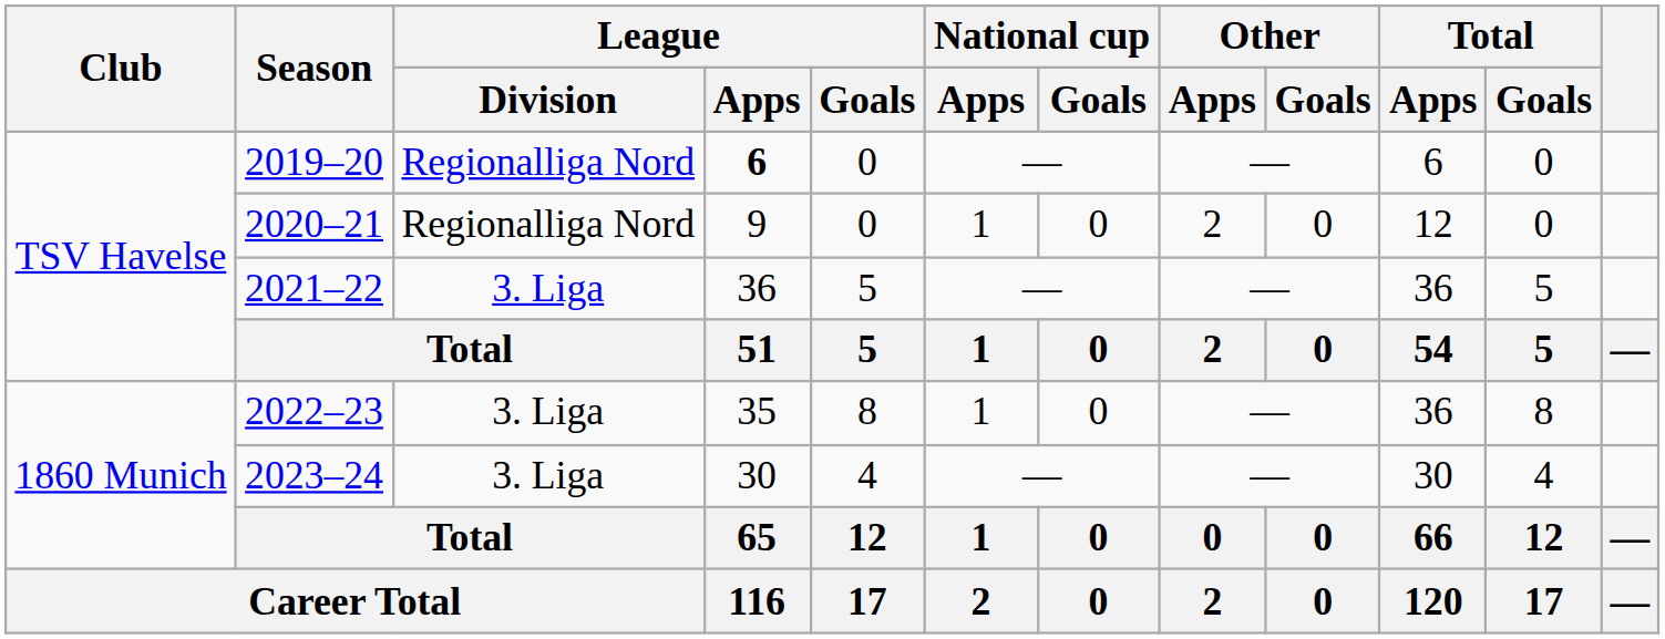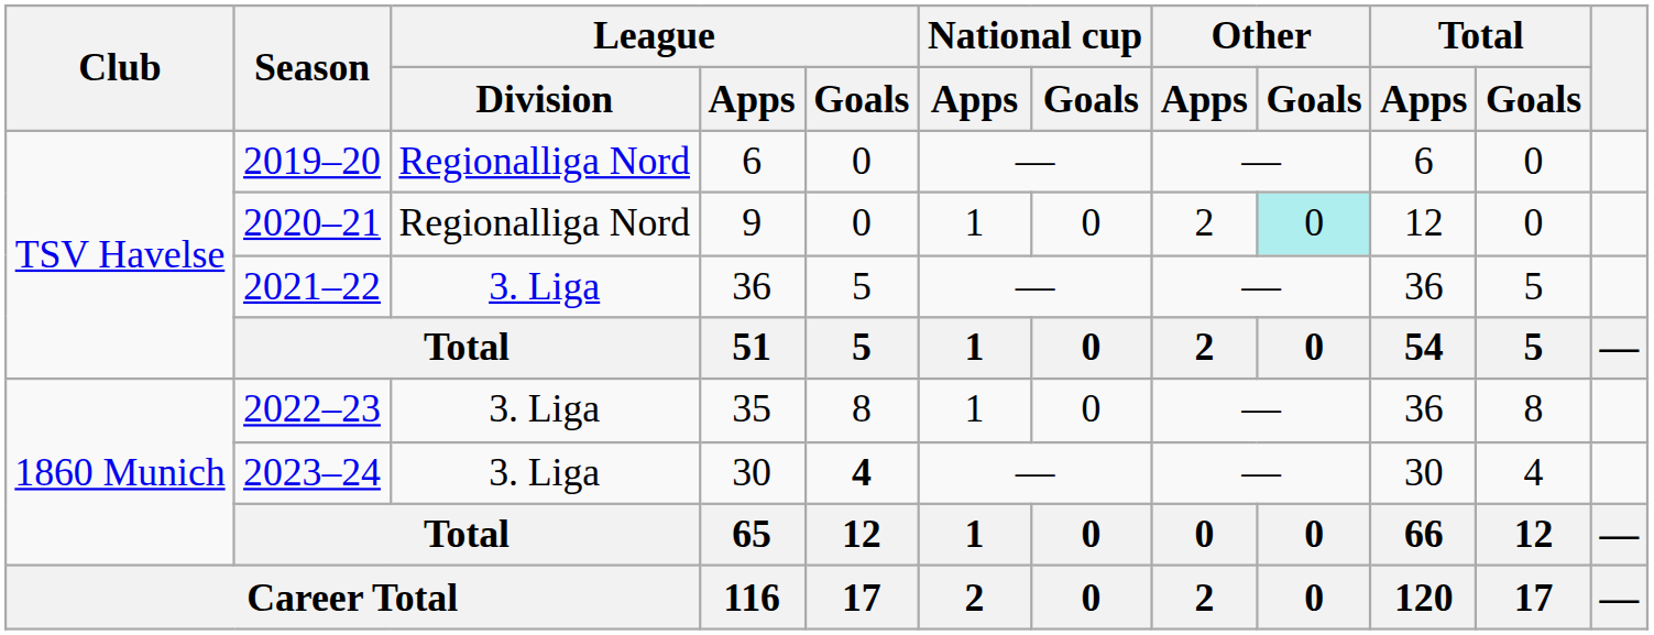2019–20 | League / Apps: bold -> normal
2020–21 | Other / Goals: no background -> paleturquoise background
2023–24 | League / Goals: normal -> bold
